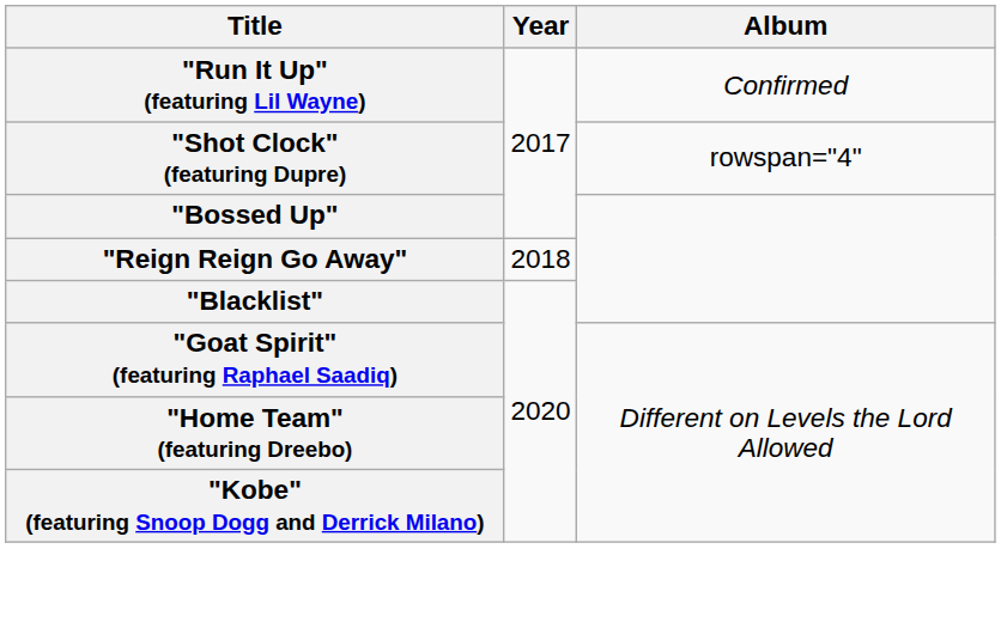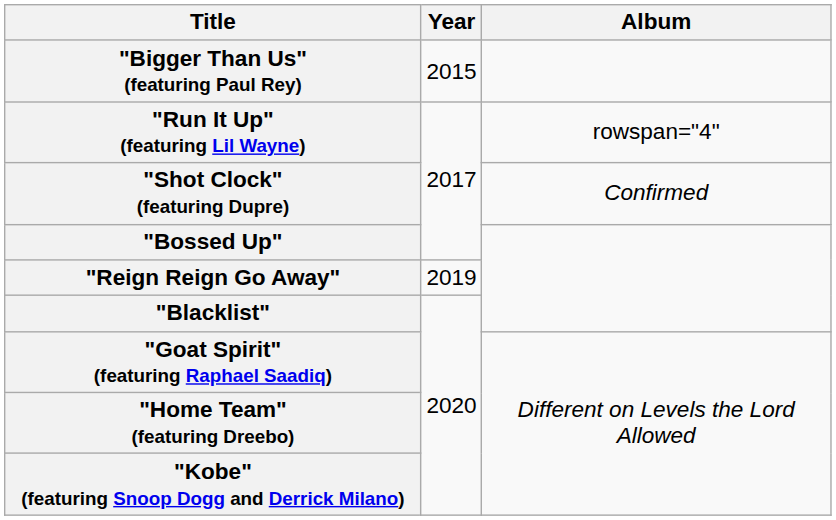+ row: "Bigger Than Us" (featuring Paul Rey) | 2015
"Run It Up" (featuring Lil Wayne) | Album: Confirmed -> rowspan="4"
"Shot Clock" (featuring Dupre) | Album: rowspan="4" -> Confirmed
"Reign Reign Go Away" | Year: 2018 -> 2019
